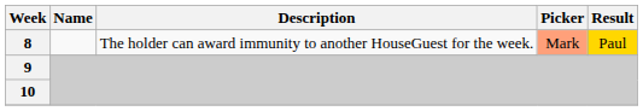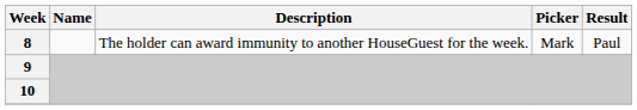8 | Picker: lightsalmon background -> no background
8 | Result: gold background -> no background
